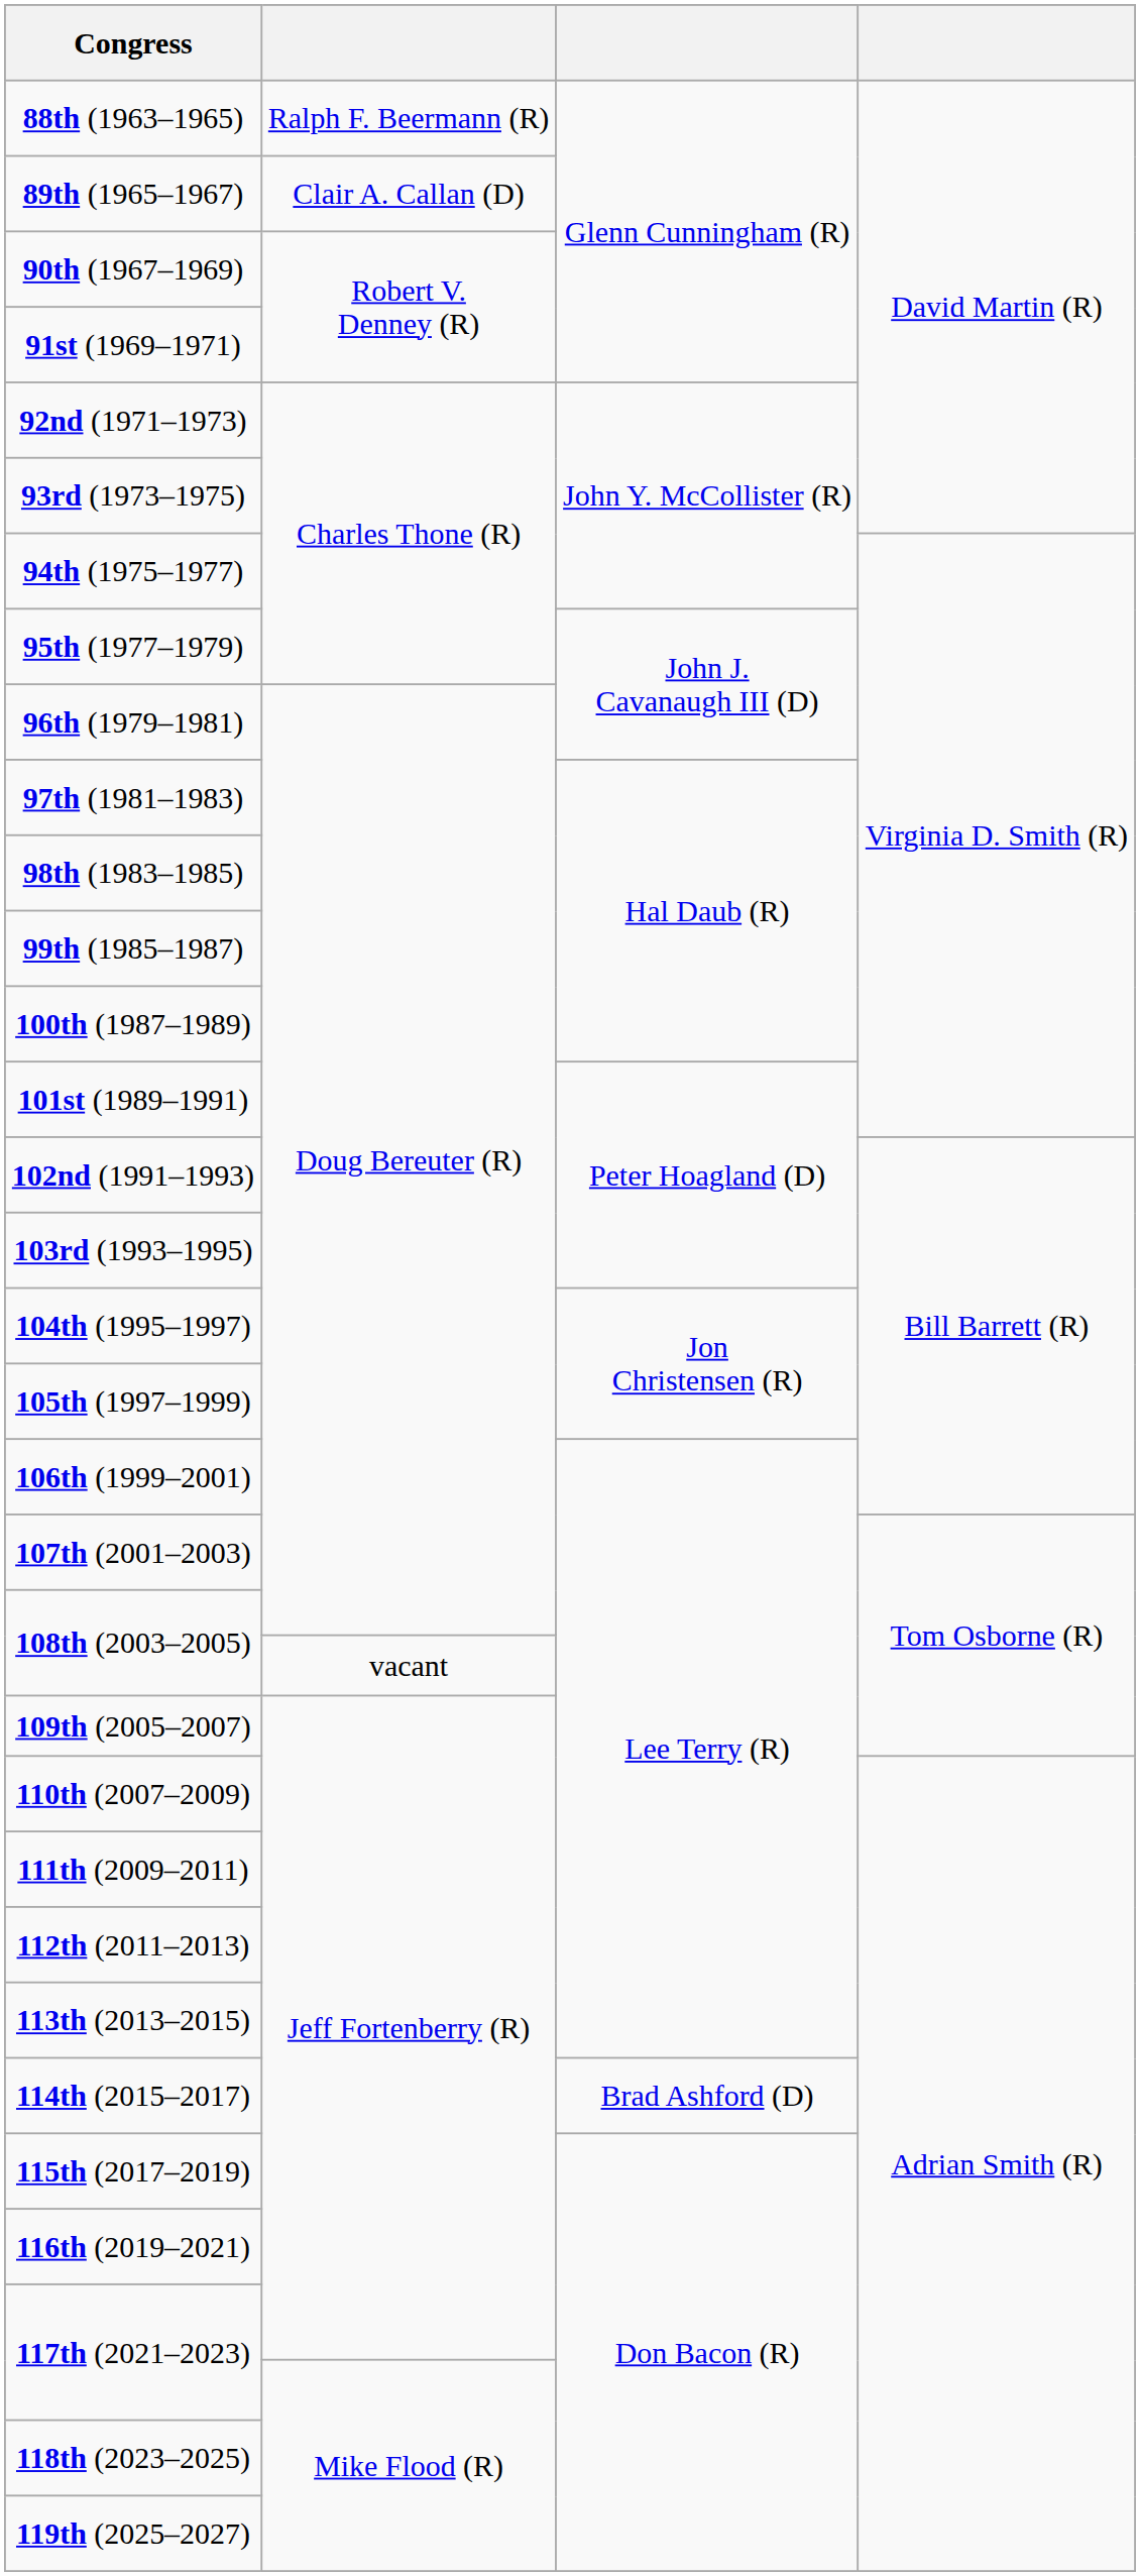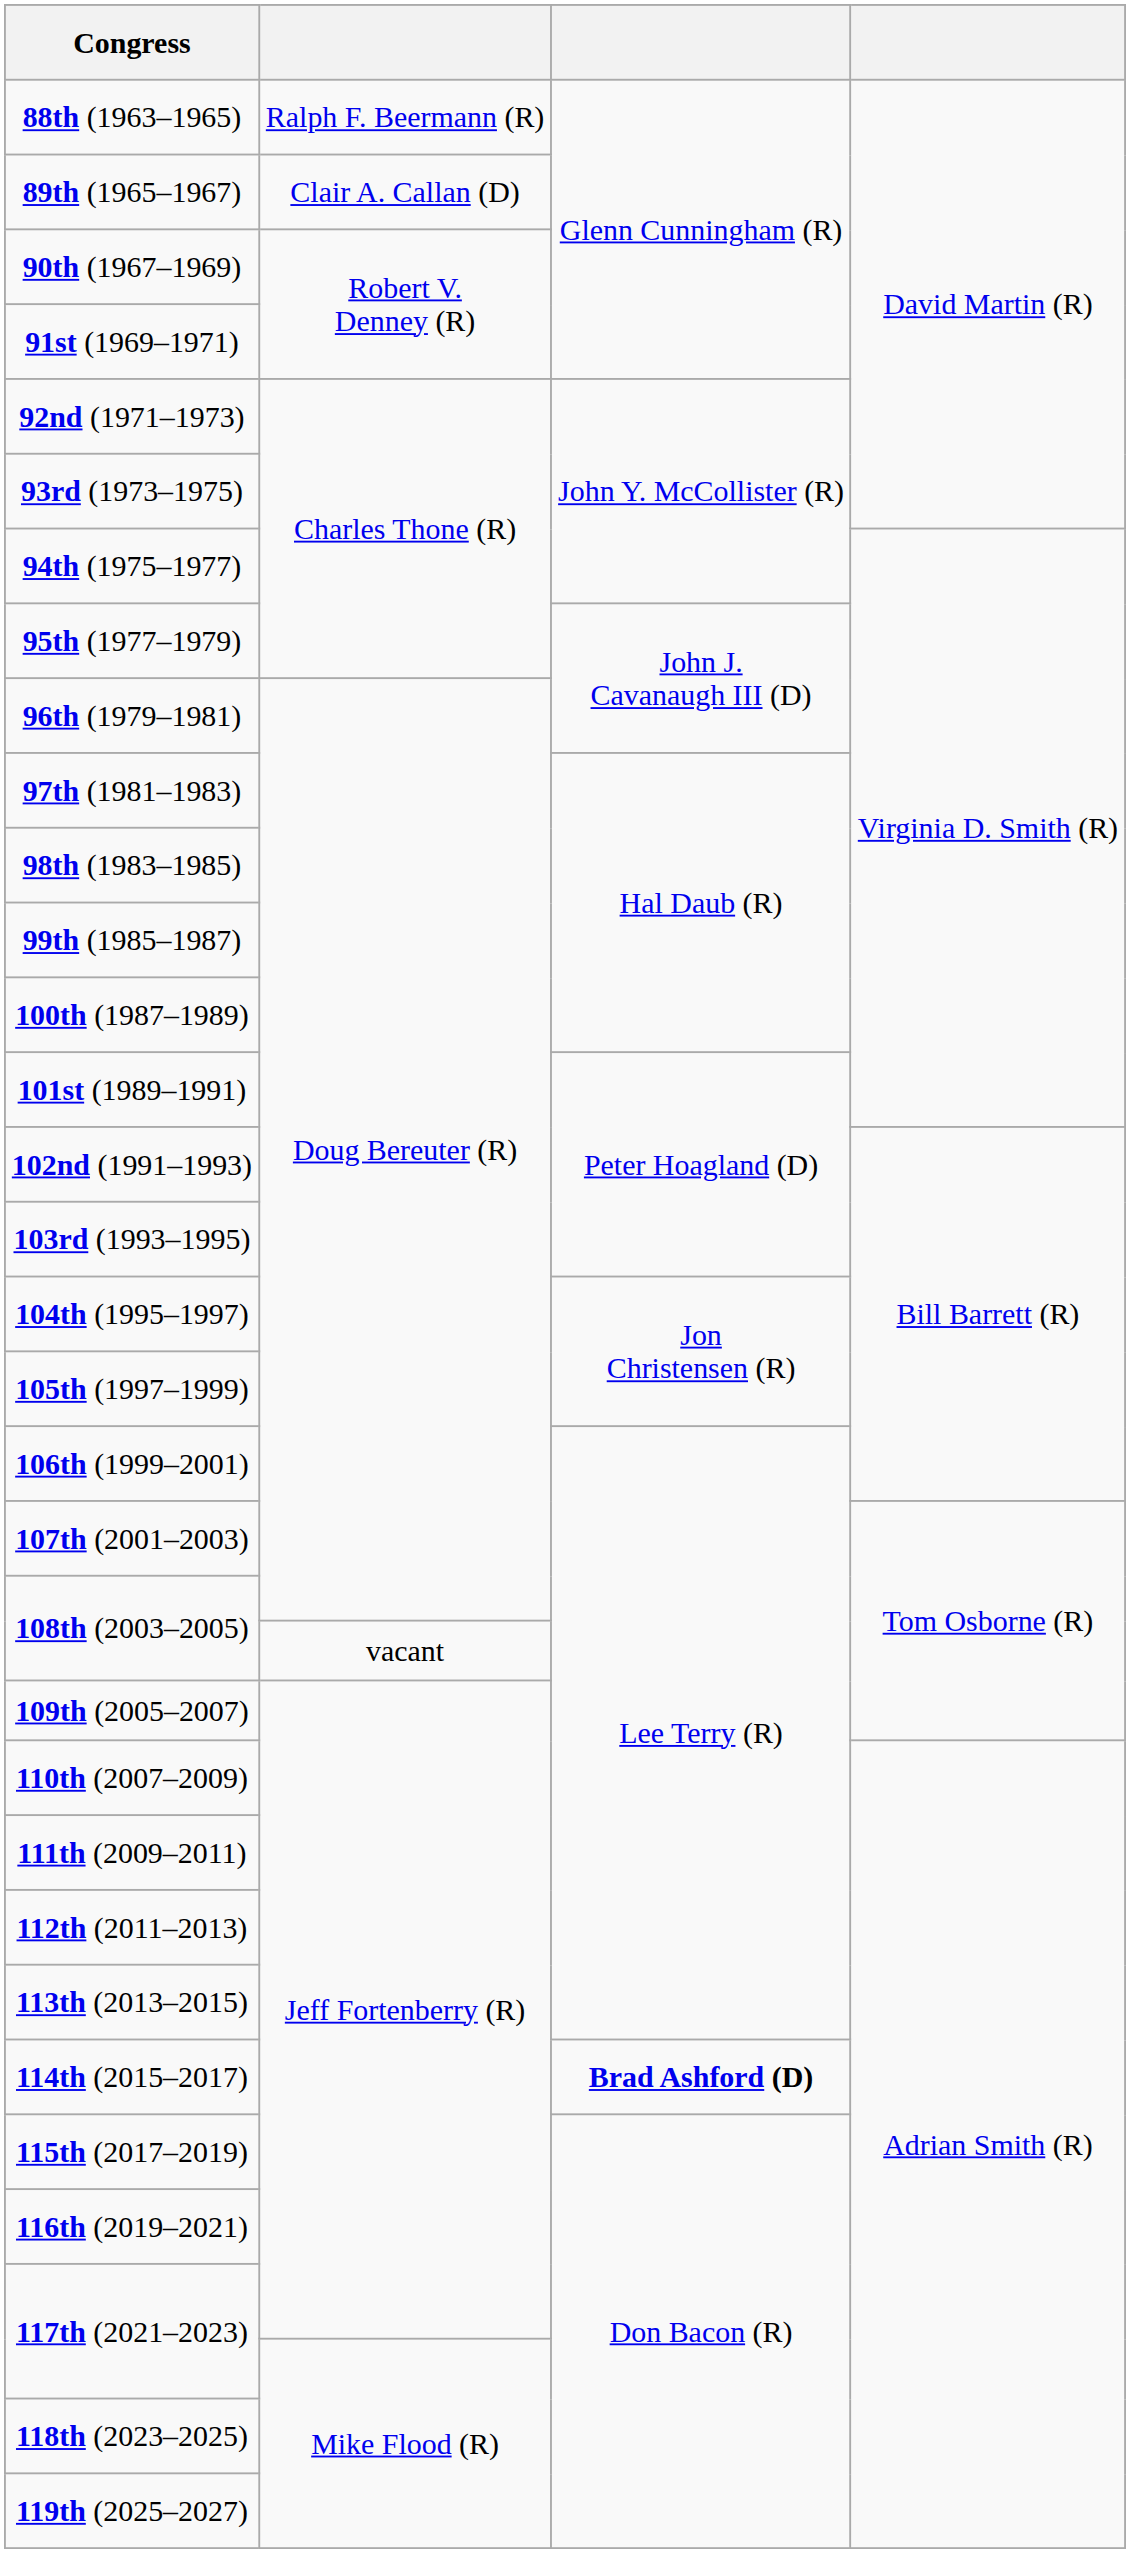114th (2015–2017) | column 3: normal -> bold
